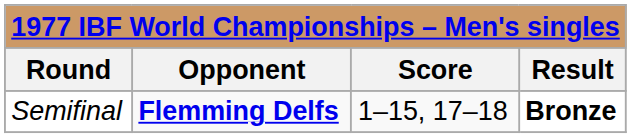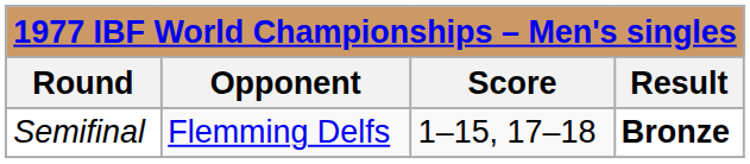Semifinal | Opponent: bold -> normal
